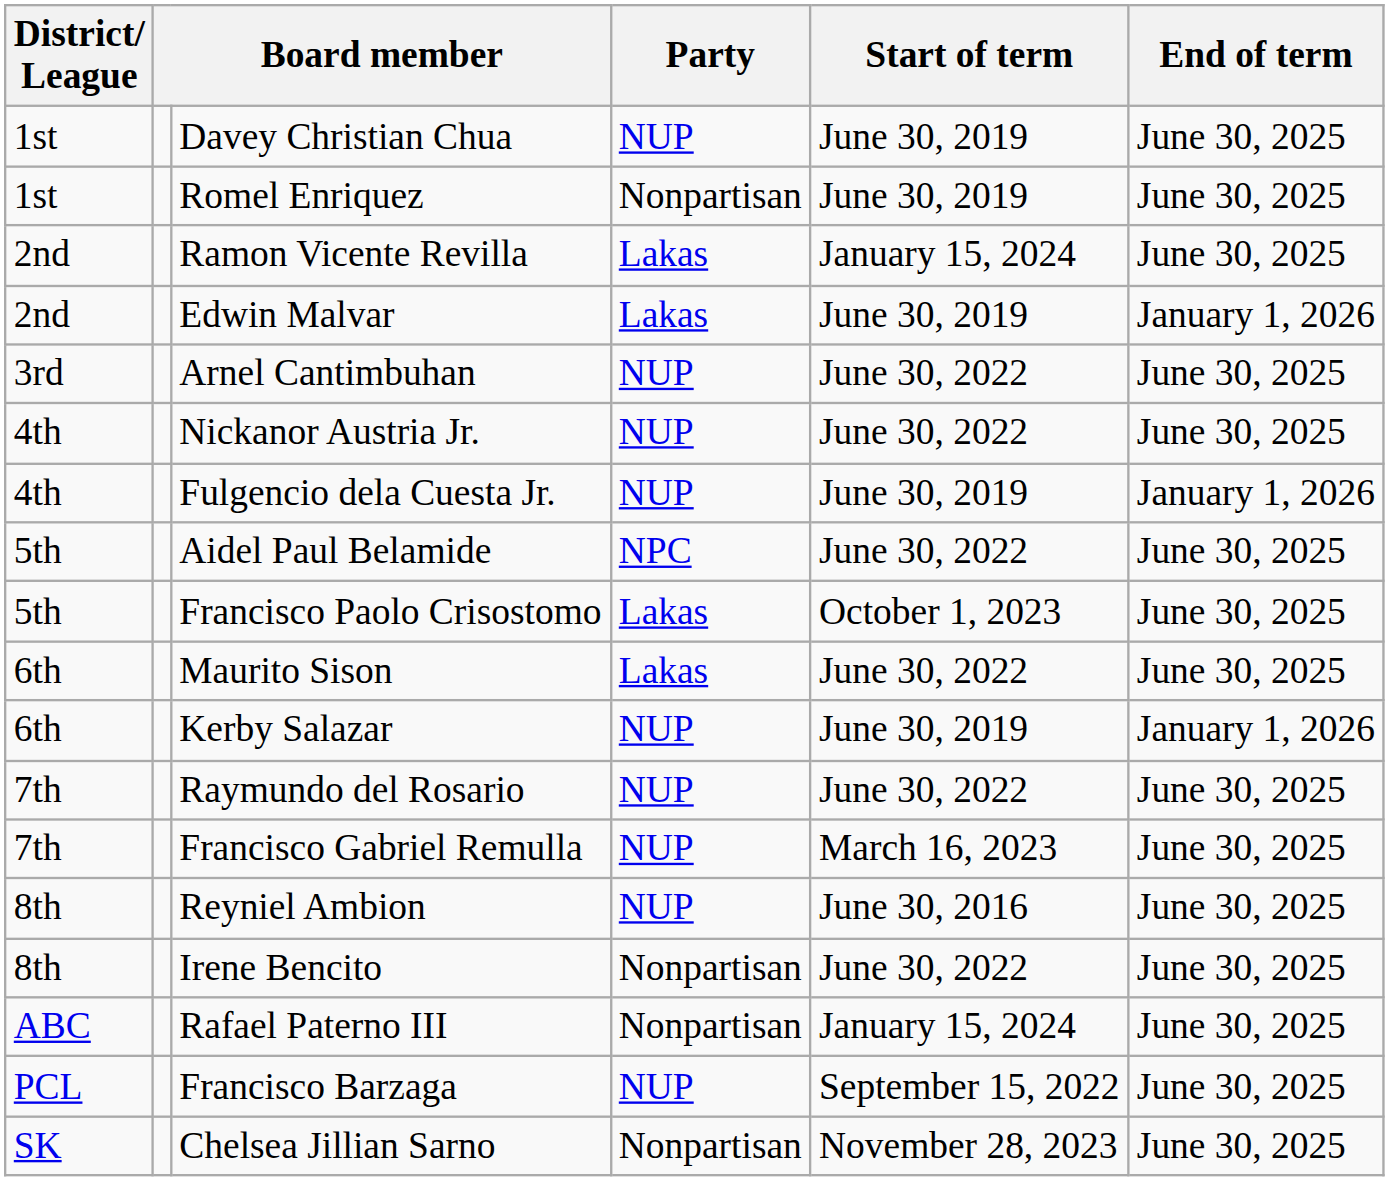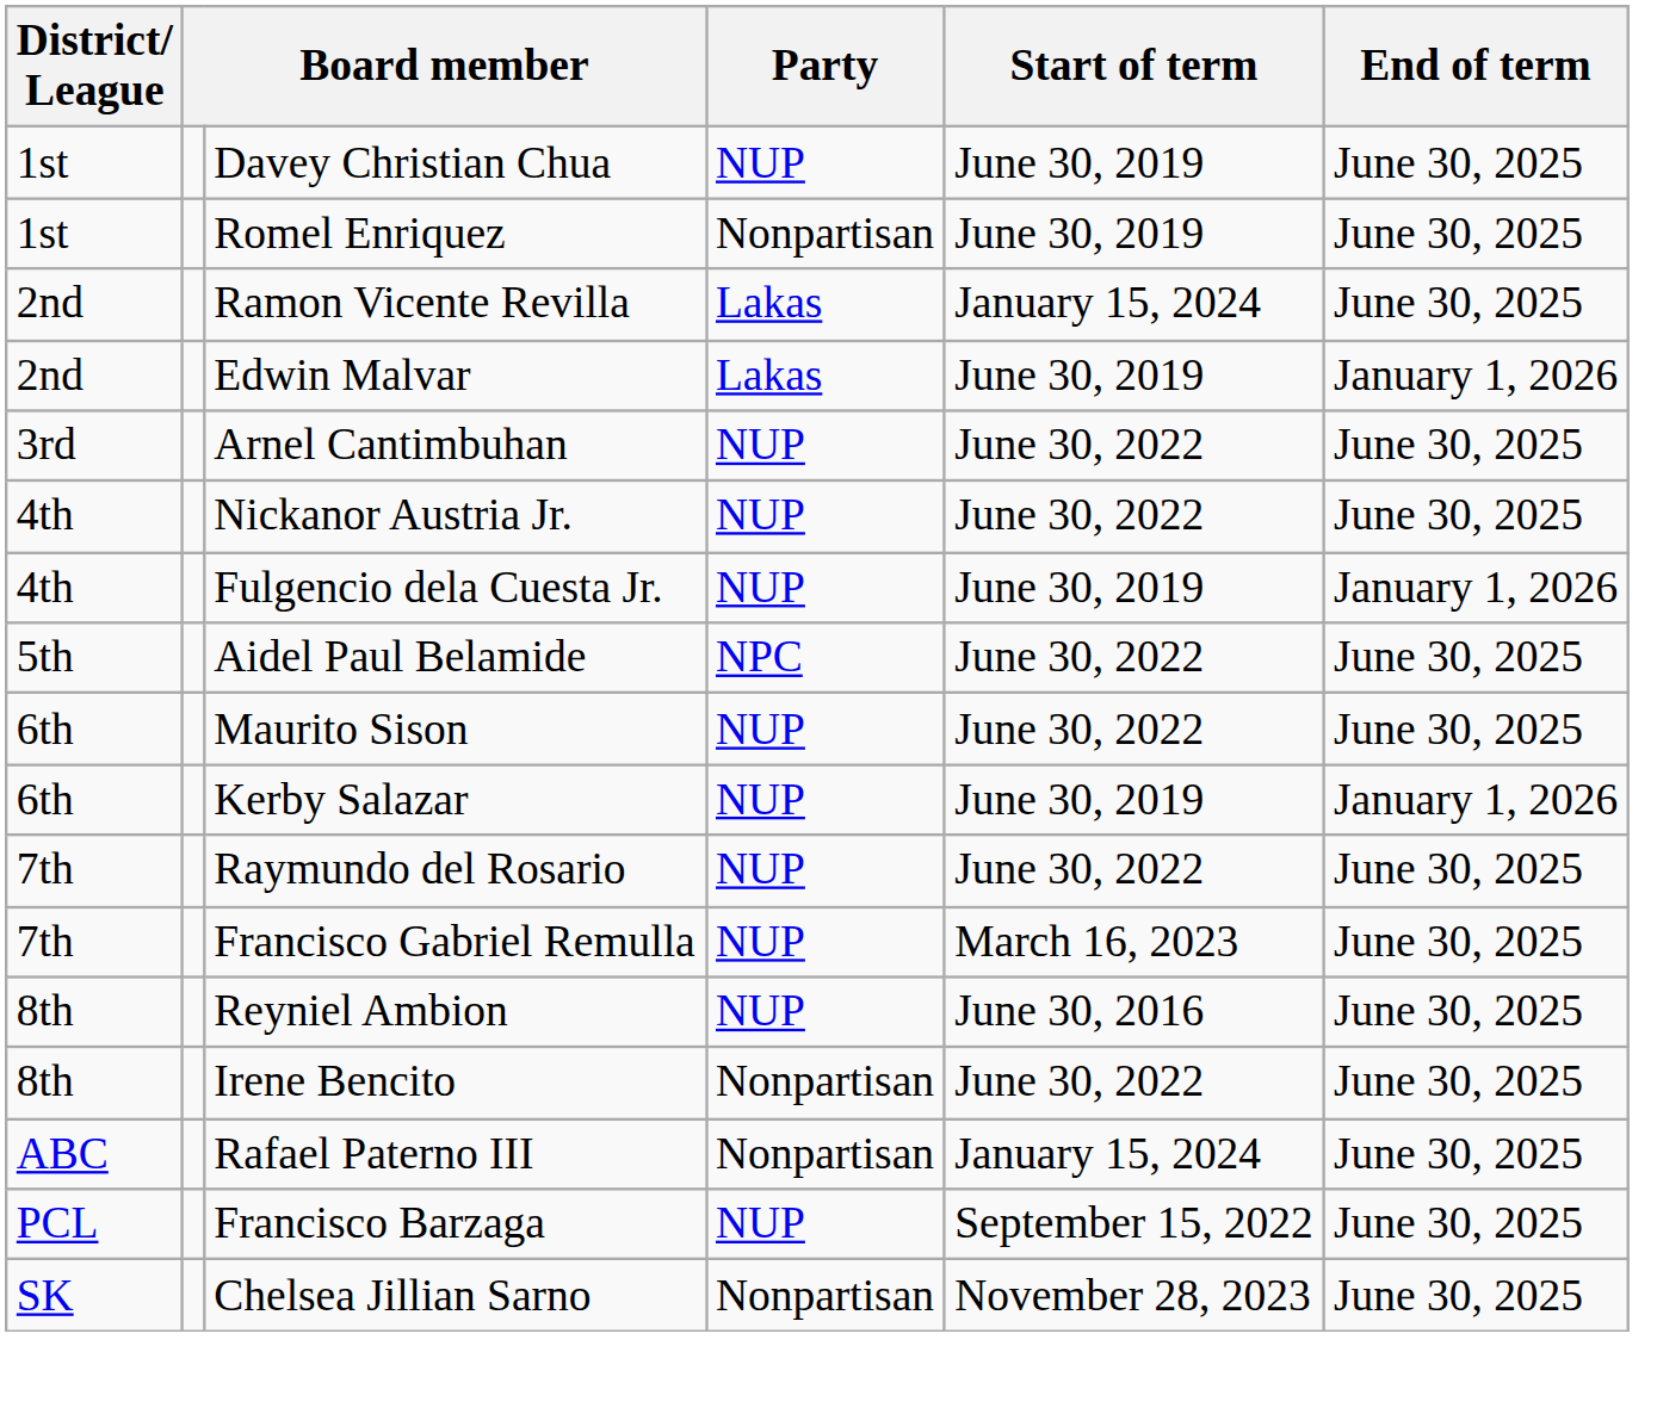- row: 5th | Francisco Paolo Crisostomo | Lakas | October 1, 2023 | June 30, 2025
Maurito Sison | Party: Lakas -> NUP
